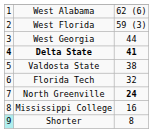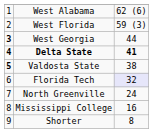West Georgia | column 1: normal -> bold
Valdosta State | column 1: normal -> bold
Florida Tech | column 3: no background -> lavender background
North Greenville | column 3: bold -> normal
Shorter | column 1: paleturquoise background -> no background
